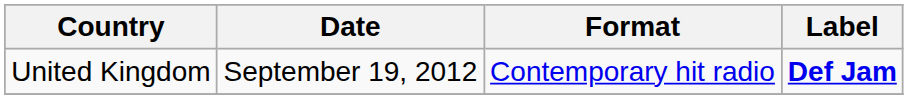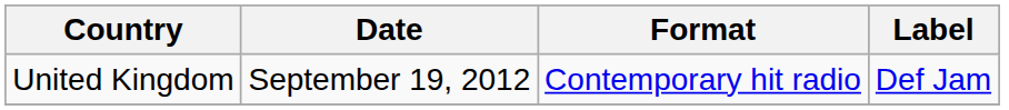United Kingdom | Label: bold -> normal
